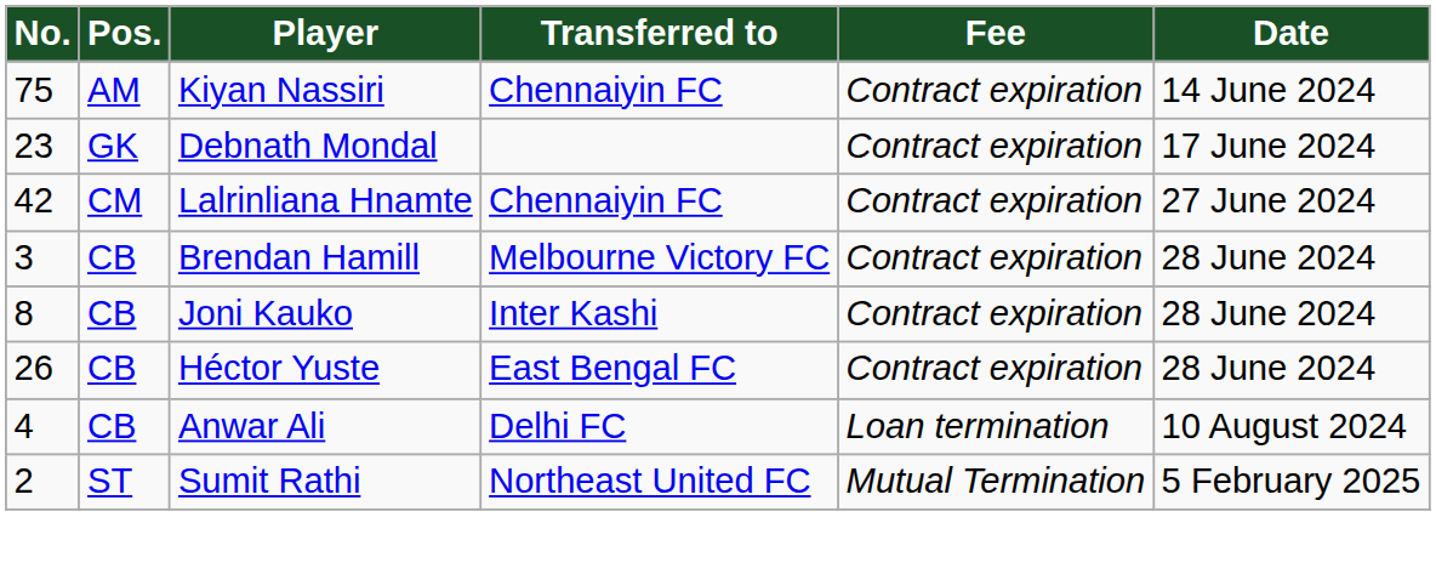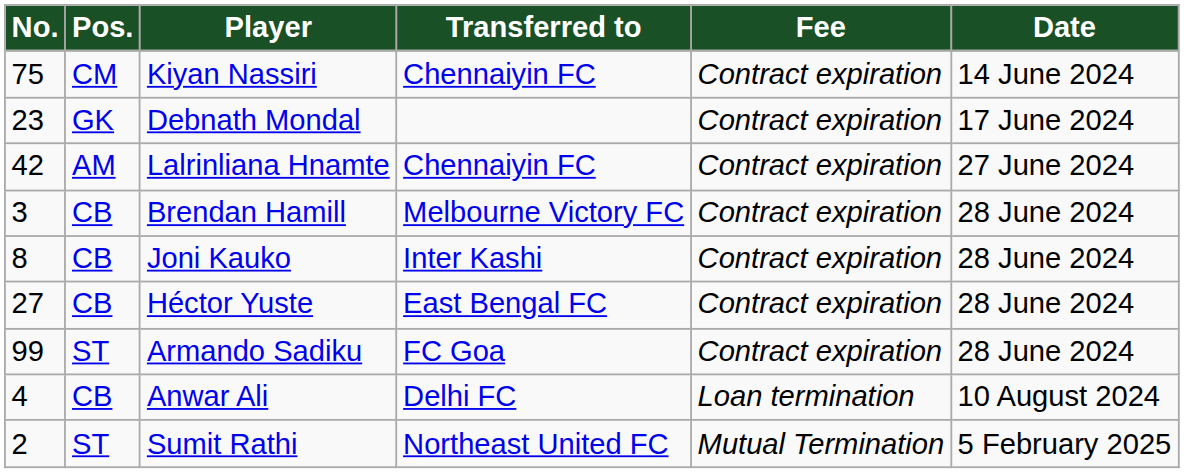Kiyan Nassiri | Pos.: AM -> CM
Lalrinliana Hnamte | Pos.: CM -> AM
Héctor Yuste | No.: 26 -> 27
+ row: 99 | ST | Armando Sadiku | FC Goa | Contract expiration | 28 June 2024
